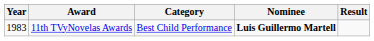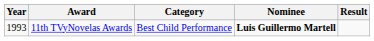11th TVyNovelas Awards | Year: 1983 -> 1993
